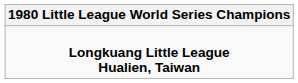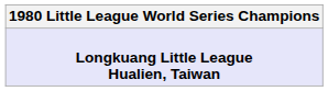row 2 | column 1: no background -> lavender background
